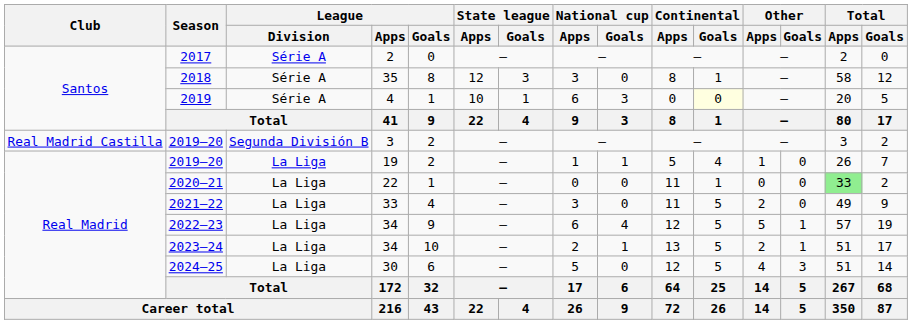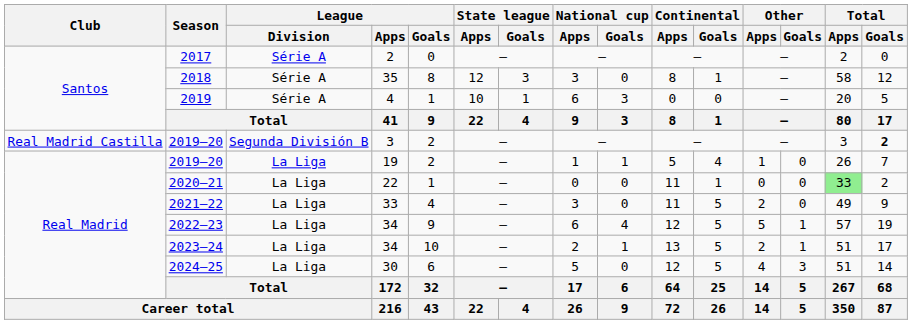2019 | Continental / Goals: lightyellow background -> no background
2019–20 / 3 | Total / Goals: normal -> bold
